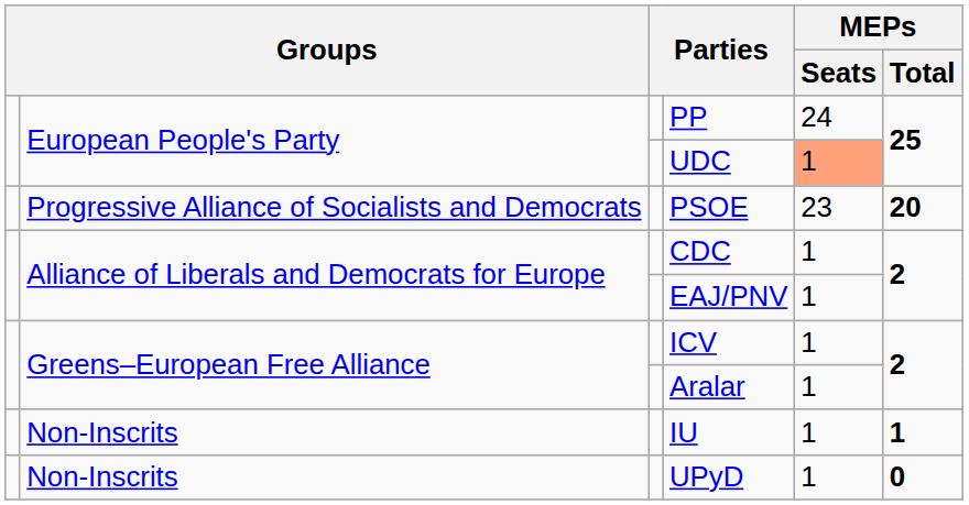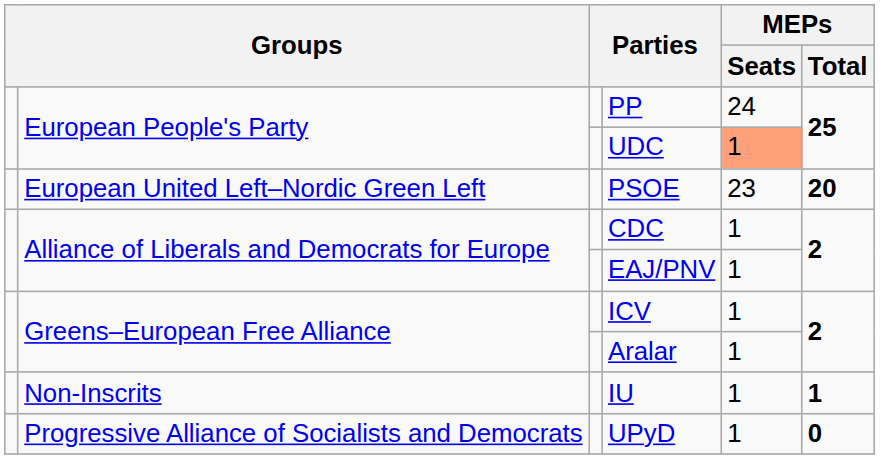PSOE | column 2: Progressive Alliance of Socialists and Democrats -> European United Left–Nordic Green Left
UPyD | column 2: Non-Inscrits -> Progressive Alliance of Socialists and Democrats
